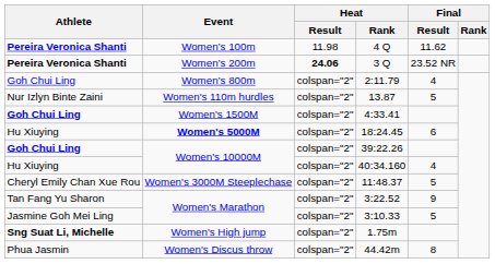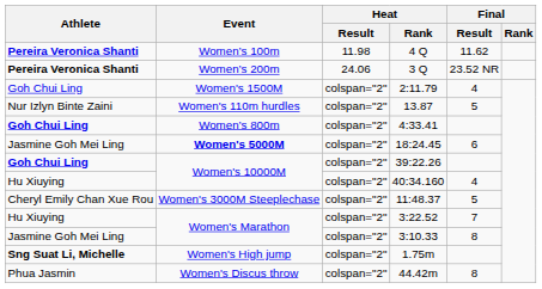3 Q | Heat / Result: bold -> normal
2:11.79 | Event: Women’s 800m -> Women's 1500M
4:33.41 | Event: Women's 1500M -> Women’s 800m
18:24.45 | Athlete: Hu Xiuying -> Jasmine Goh Mei Ling
3:22.52 | Athlete: Tan Fang Yu Sharon -> Hu Xiuying
3:22.52 | Final / Result: 9 -> 7
3:10.33 | Final / Result: 5 -> 8
